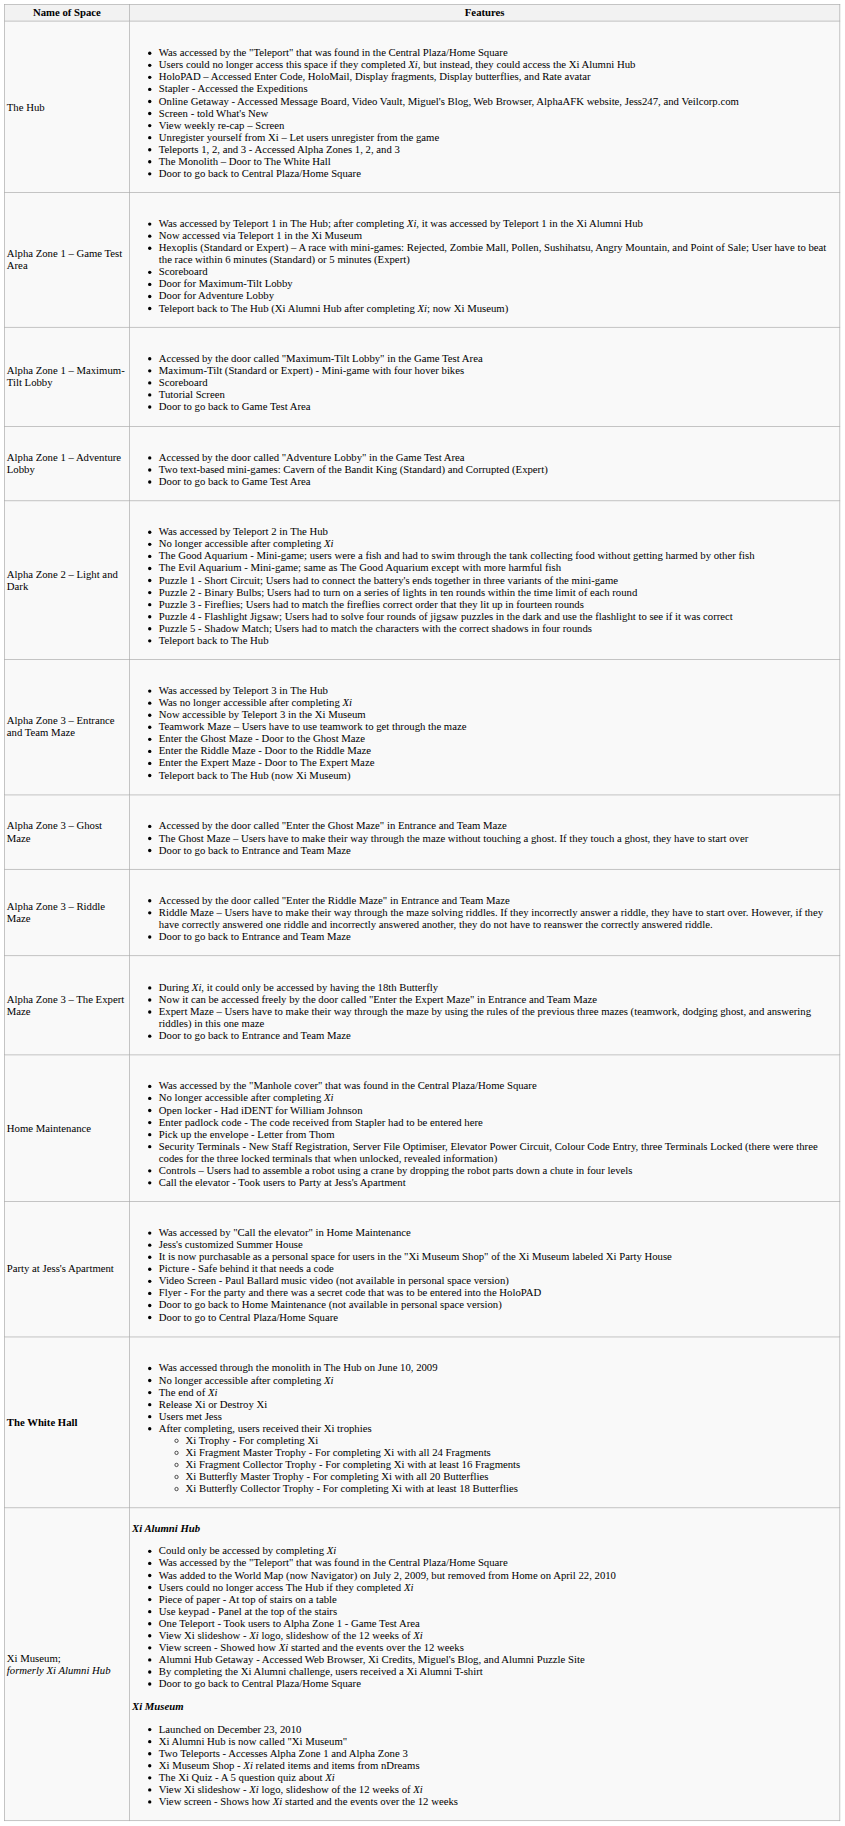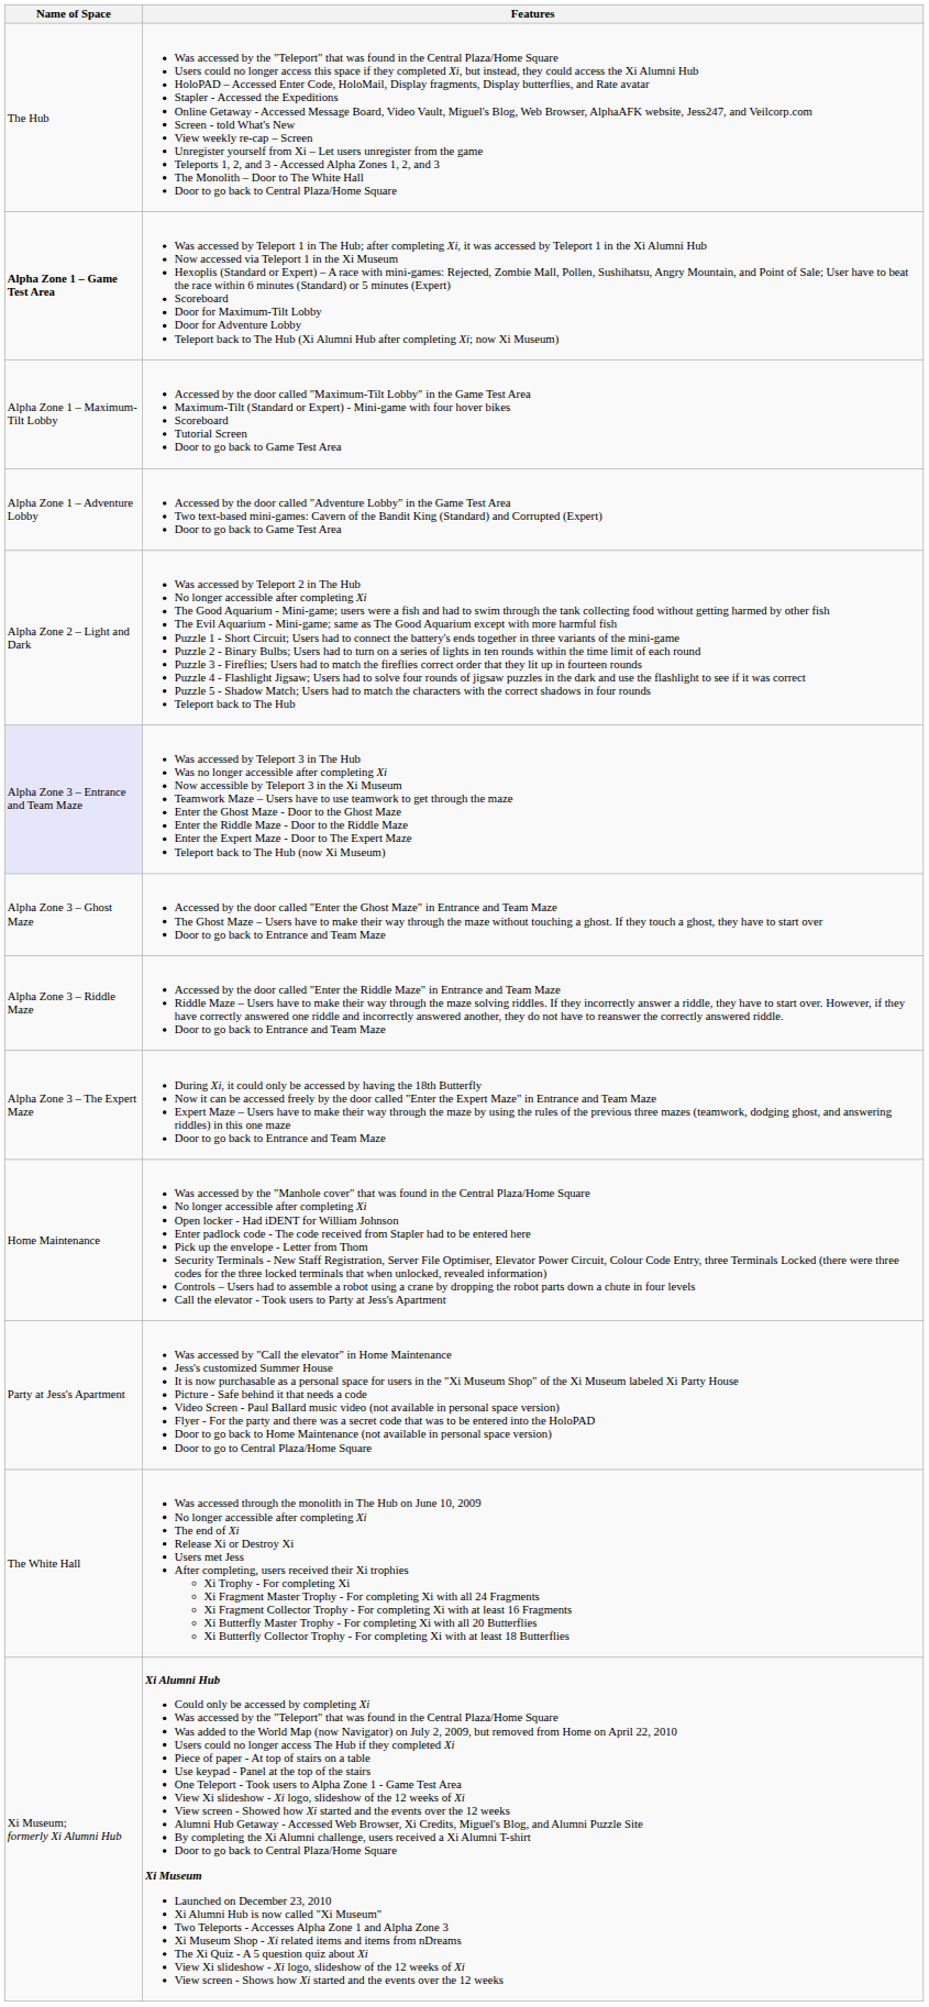Alpha Zone 1 – Game Test Area | Name of Space: normal -> bold
Alpha Zone 3 – Entrance and Team Maze | Name of Space: no background -> lavender background
The White Hall | Name of Space: bold -> normal
